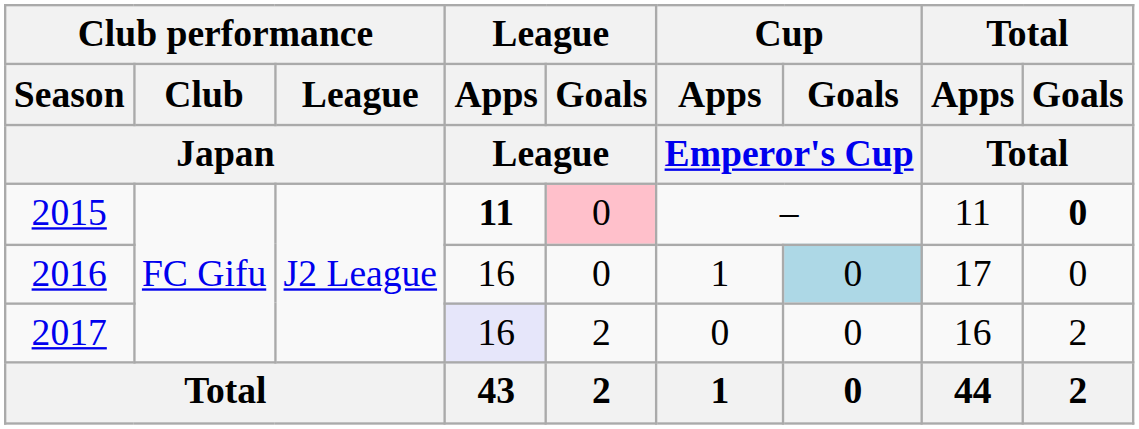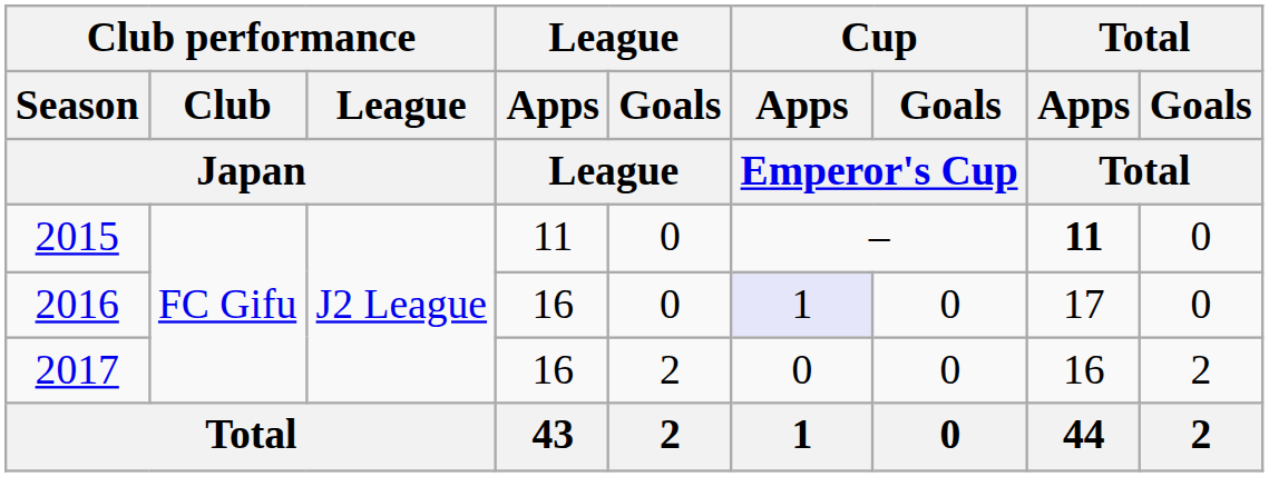2015 | League / Apps / League: bold -> normal
2015 | League / Goals / League: pink background -> no background
2015 | Total / Apps / Total: normal -> bold
2015 | Total / Goals / Total: bold -> normal
2016 | Cup / Apps / Emperor's Cup: no background -> lavender background
2016 | Cup / Goals / Emperor's Cup: lightblue background -> no background
2017 | League / Apps / League: lavender background -> no background
